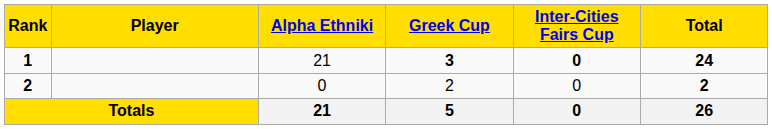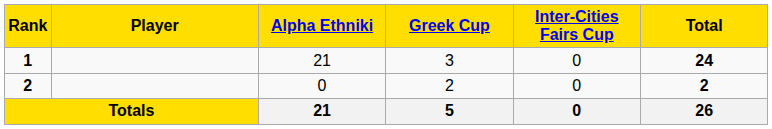1 | Greek Cup: bold -> normal
1 | Inter-Cities Fairs Cup: bold -> normal
